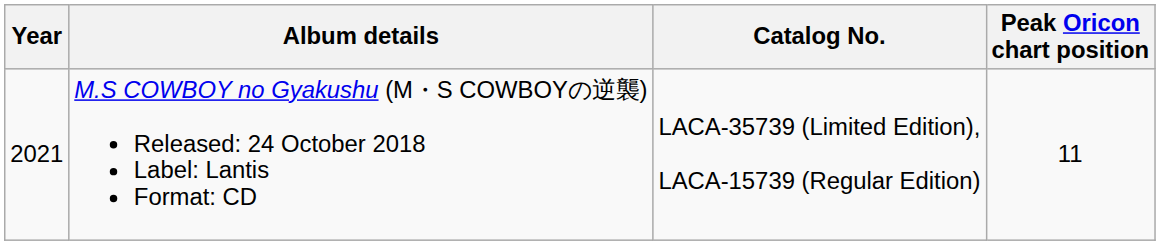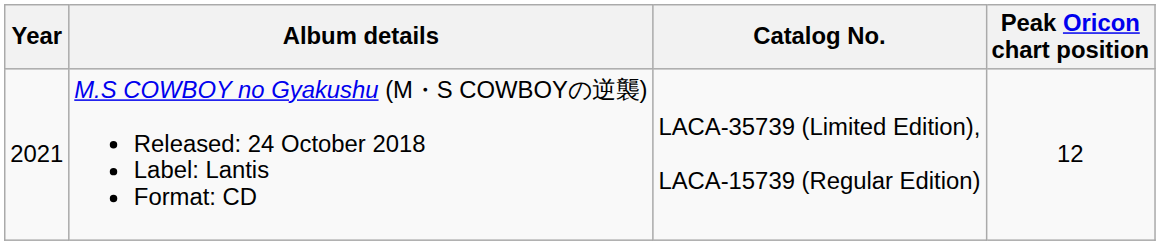row 2 | Peak Oricon chart position: 11 -> 12
